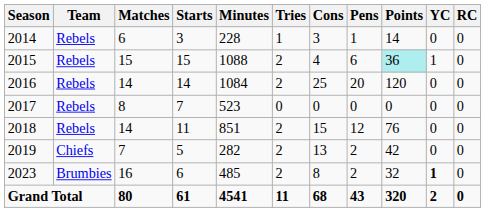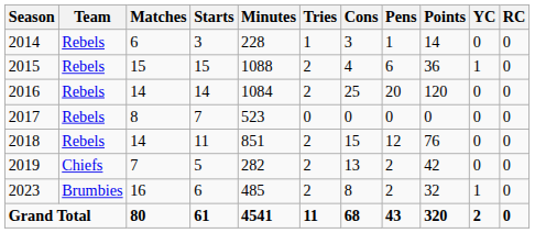2015 | Points: paleturquoise background -> no background
2023 | YC: bold -> normal
